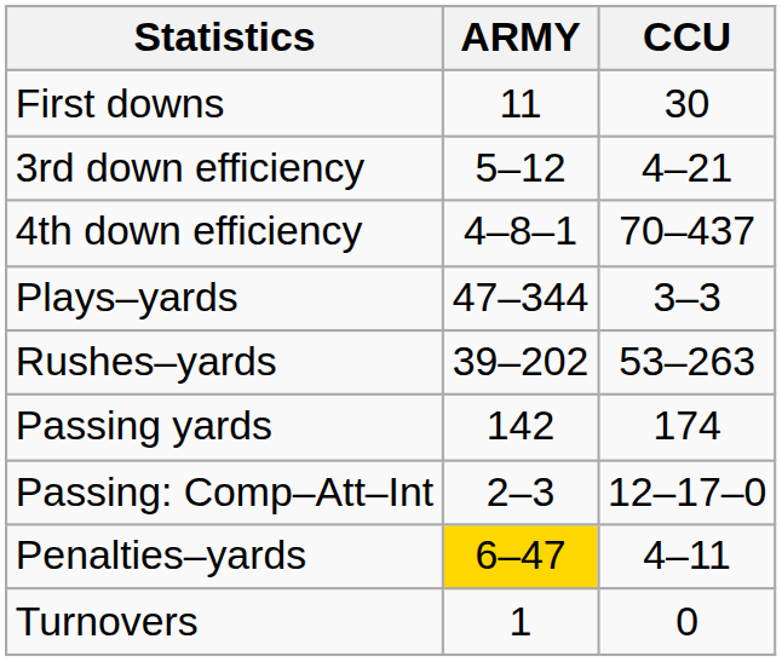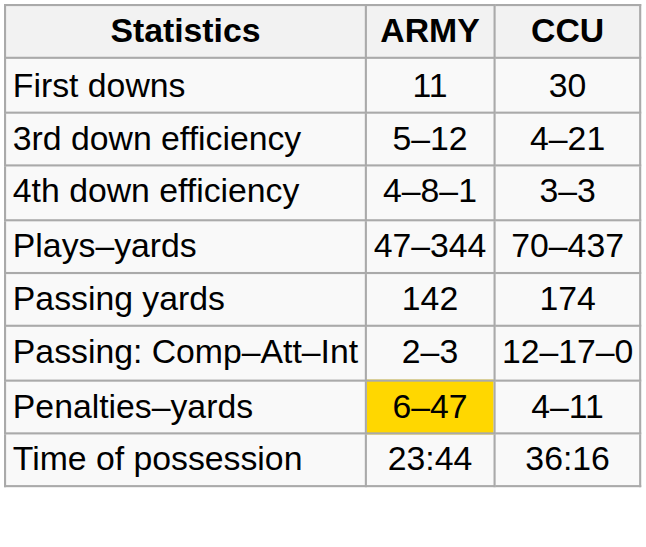4th down efficiency | CCU: 70–437 -> 3–3
Plays–yards | CCU: 3–3 -> 70–437
- row: Rushes–yards | 39–202 | 53–263
- row: Turnovers | 1 | 0
+ row: Time of possession | 23:44 | 36:16
